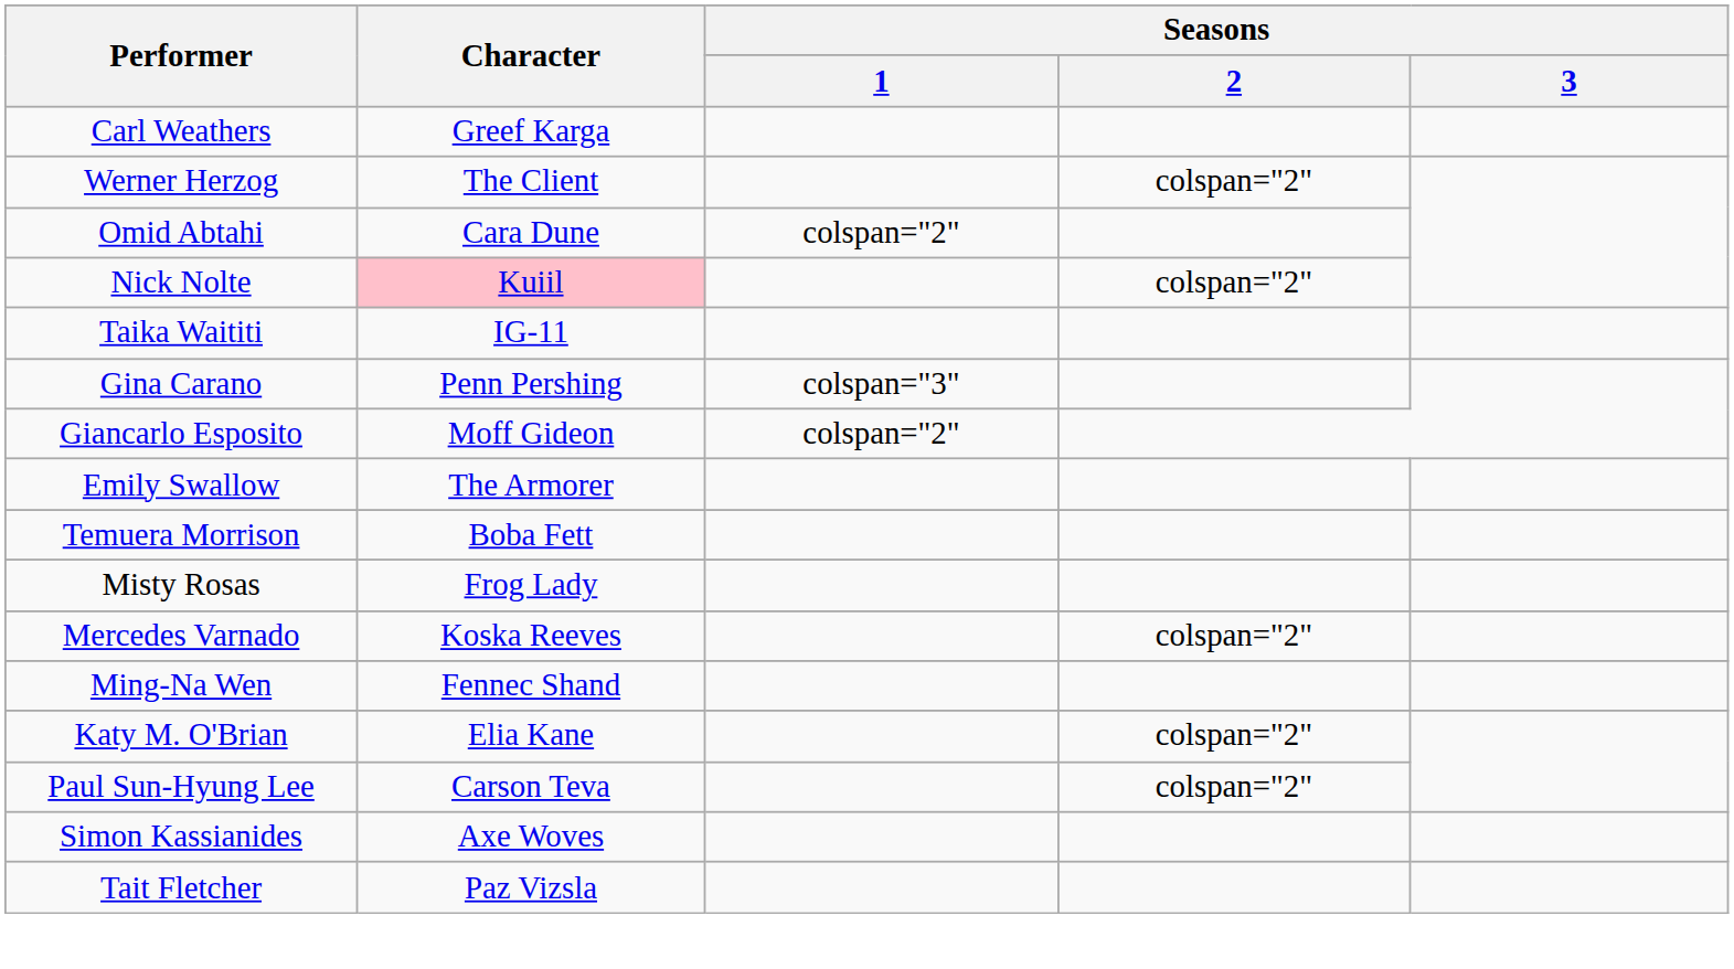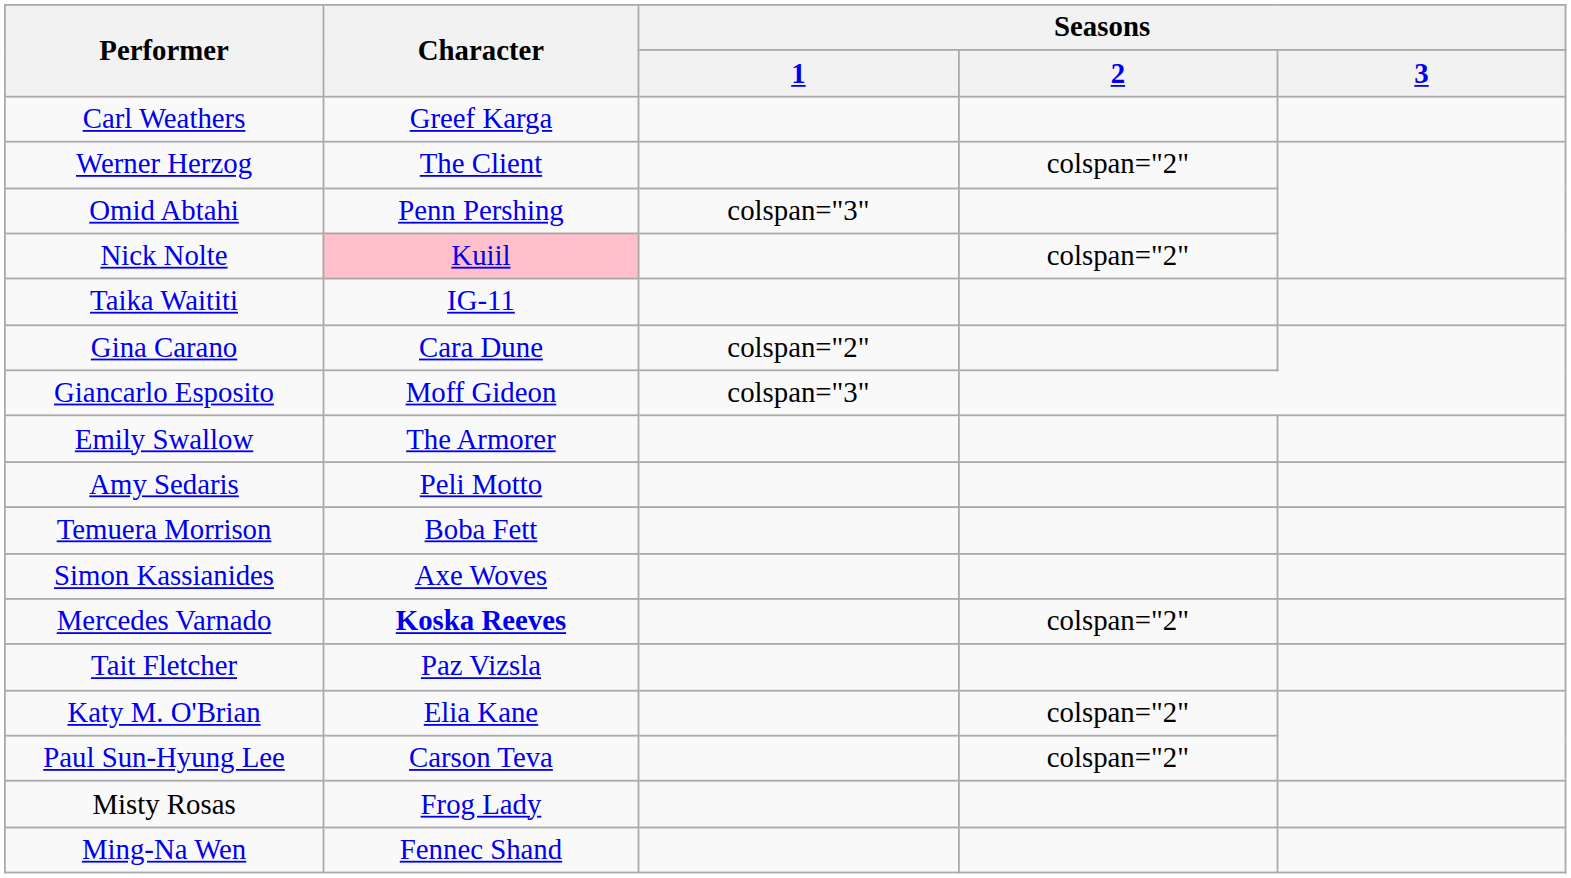Omid Abtahi | Character: Cara Dune -> Penn Pershing
Omid Abtahi | Seasons / 1: colspan="2" -> colspan="3"
Gina Carano | Character: Penn Pershing -> Cara Dune
Gina Carano | Seasons / 1: colspan="3" -> colspan="2"
Giancarlo Esposito | Seasons / 1: colspan="2" -> colspan="3"
+ row: Amy Sedaris | Peli Motto
rows swapped: Misty Rosas <-> Simon Kassianides
Mercedes Varnado | Character: normal -> bold
rows swapped: Ming-Na Wen <-> Tait Fletcher
